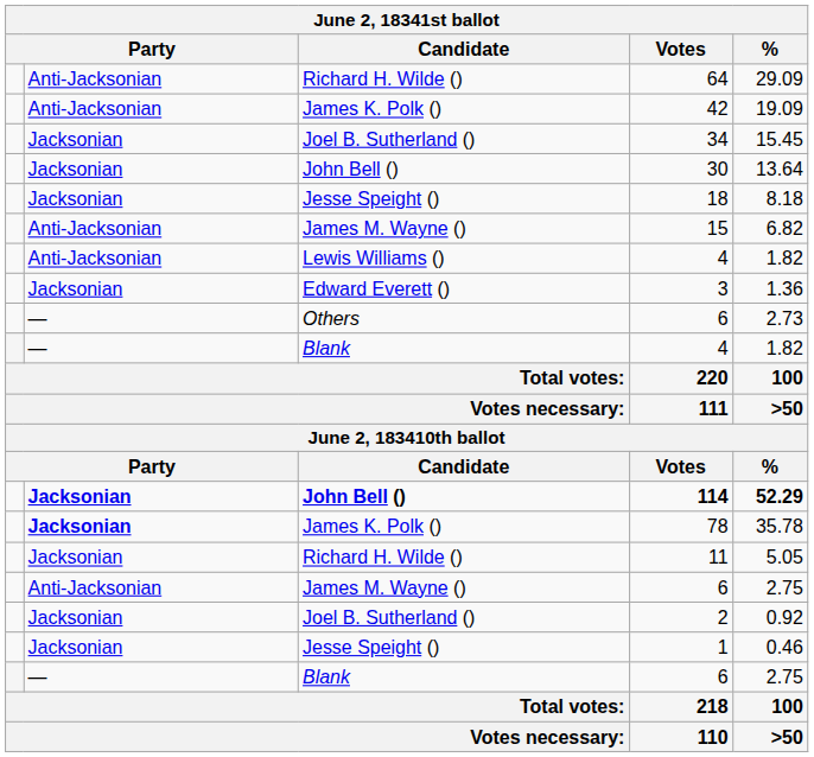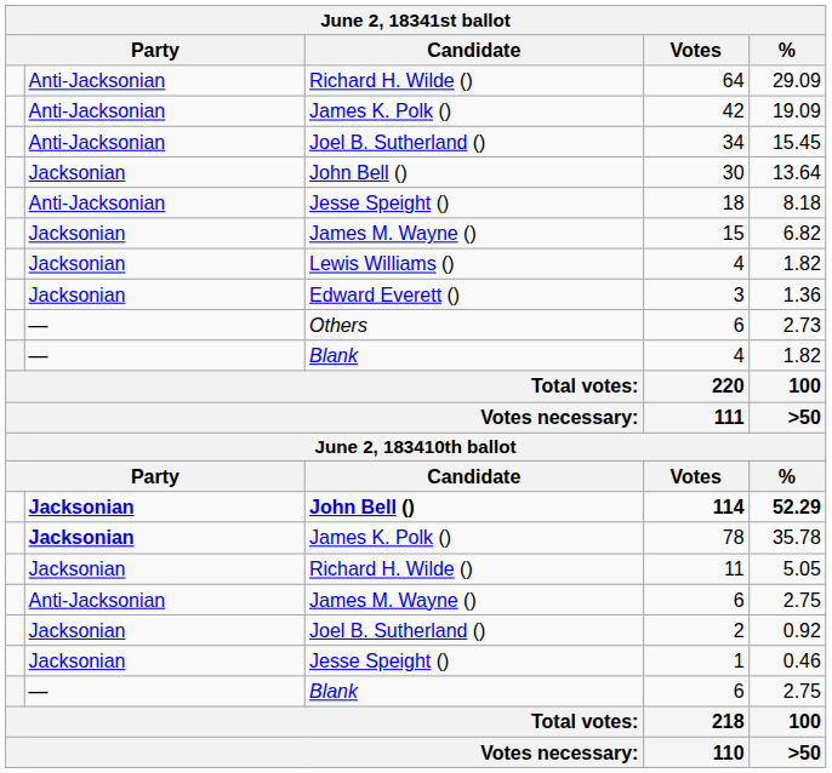34 | column 2: Jacksonian -> Anti-Jacksonian
18 | column 2: Jacksonian -> Anti-Jacksonian
15 | column 2: Anti-Jacksonian -> Jacksonian
Lewis Williams () / 4 | column 2: Anti-Jacksonian -> Jacksonian
